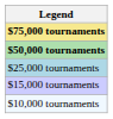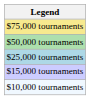row 2 | column 1: bold -> normal
row 3 | column 1: bold -> normal
